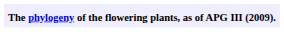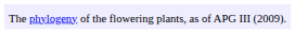row 1 | column 1: bold -> normal
